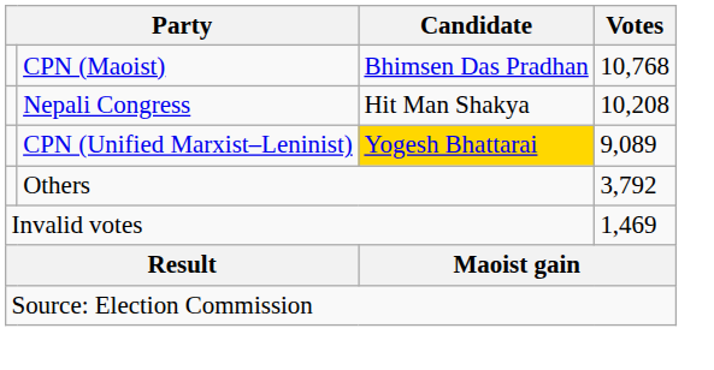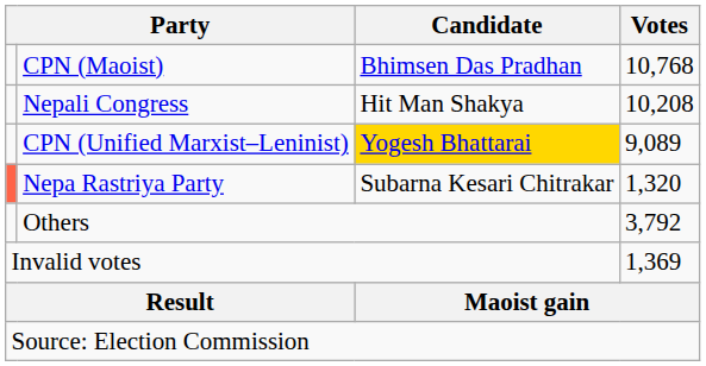+ row: Nepa Rastriya Party | Subarna Kesari Chitrakar | 1,320
Invalid votes | Votes: 1,469 -> 1,369
